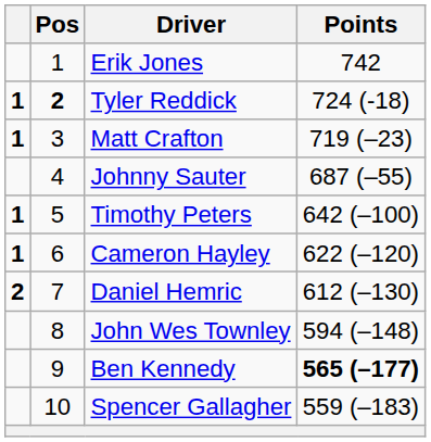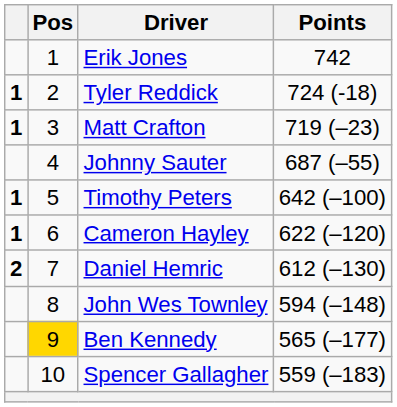Tyler Reddick | Pos: bold -> normal
Ben Kennedy | Pos: no background -> gold background
Ben Kennedy | Points: bold -> normal
